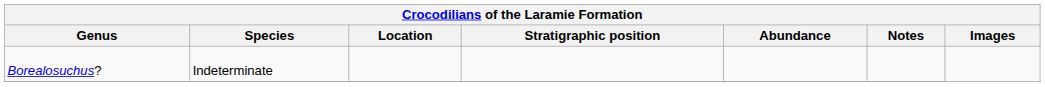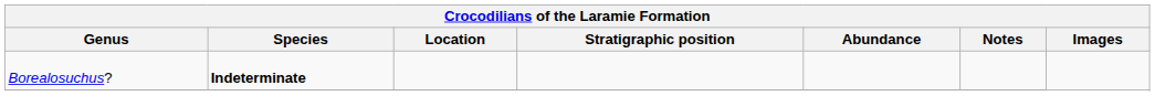Borealosuchus? | Species: normal -> bold
